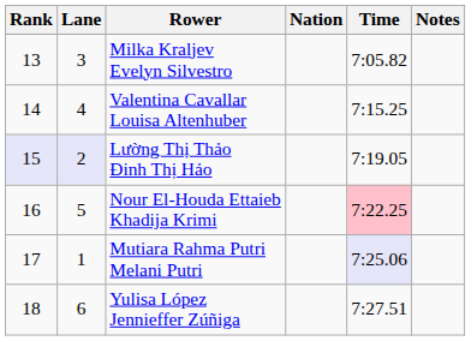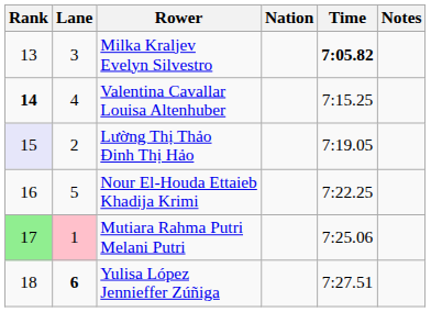Milka Kraljev Evelyn Silvestro | Time: normal -> bold
Valentina Cavallar Louisa Altenhuber | Rank: normal -> bold
Lường Thị Thảo Đinh Thị Hảo | Lane: lavender background -> no background
Nour El-Houda Ettaieb Khadija Krimi | Time: pink background -> no background
Mutiara Rahma Putri Melani Putri | Rank: no background -> lightgreen background
Mutiara Rahma Putri Melani Putri | Lane: no background -> pink background
Mutiara Rahma Putri Melani Putri | Time: lavender background -> no background
Yulisa López Jennieffer Zúñiga | Lane: normal -> bold
